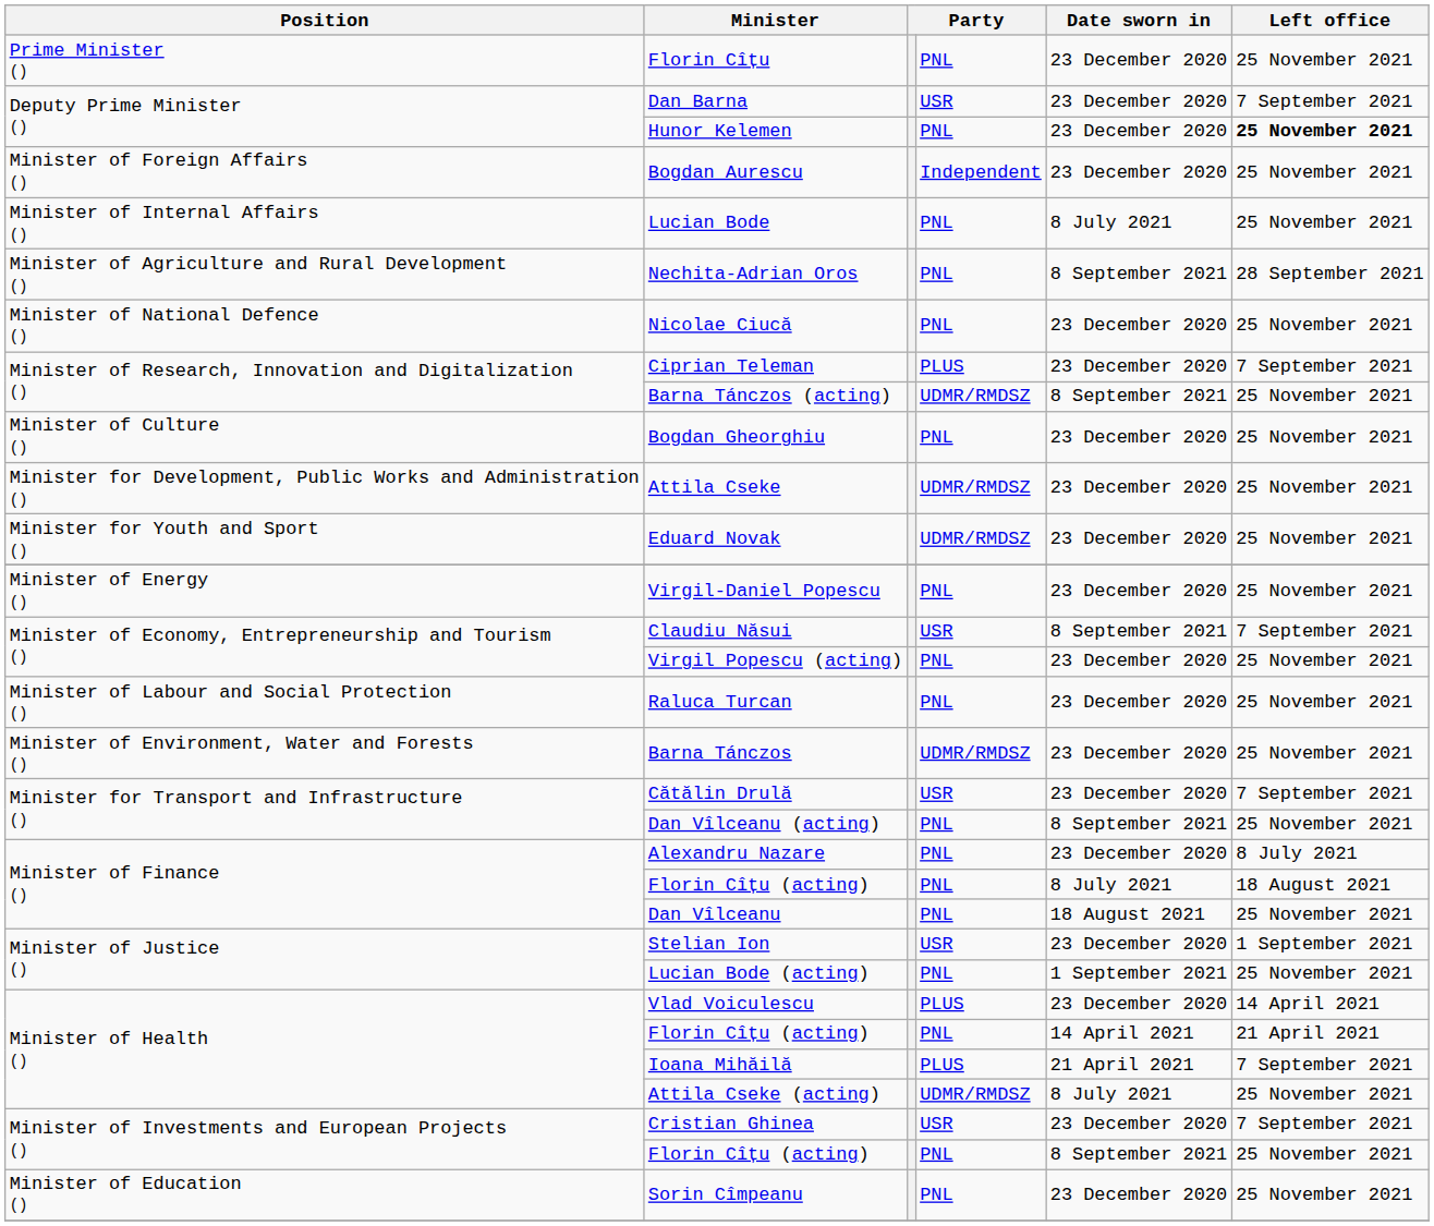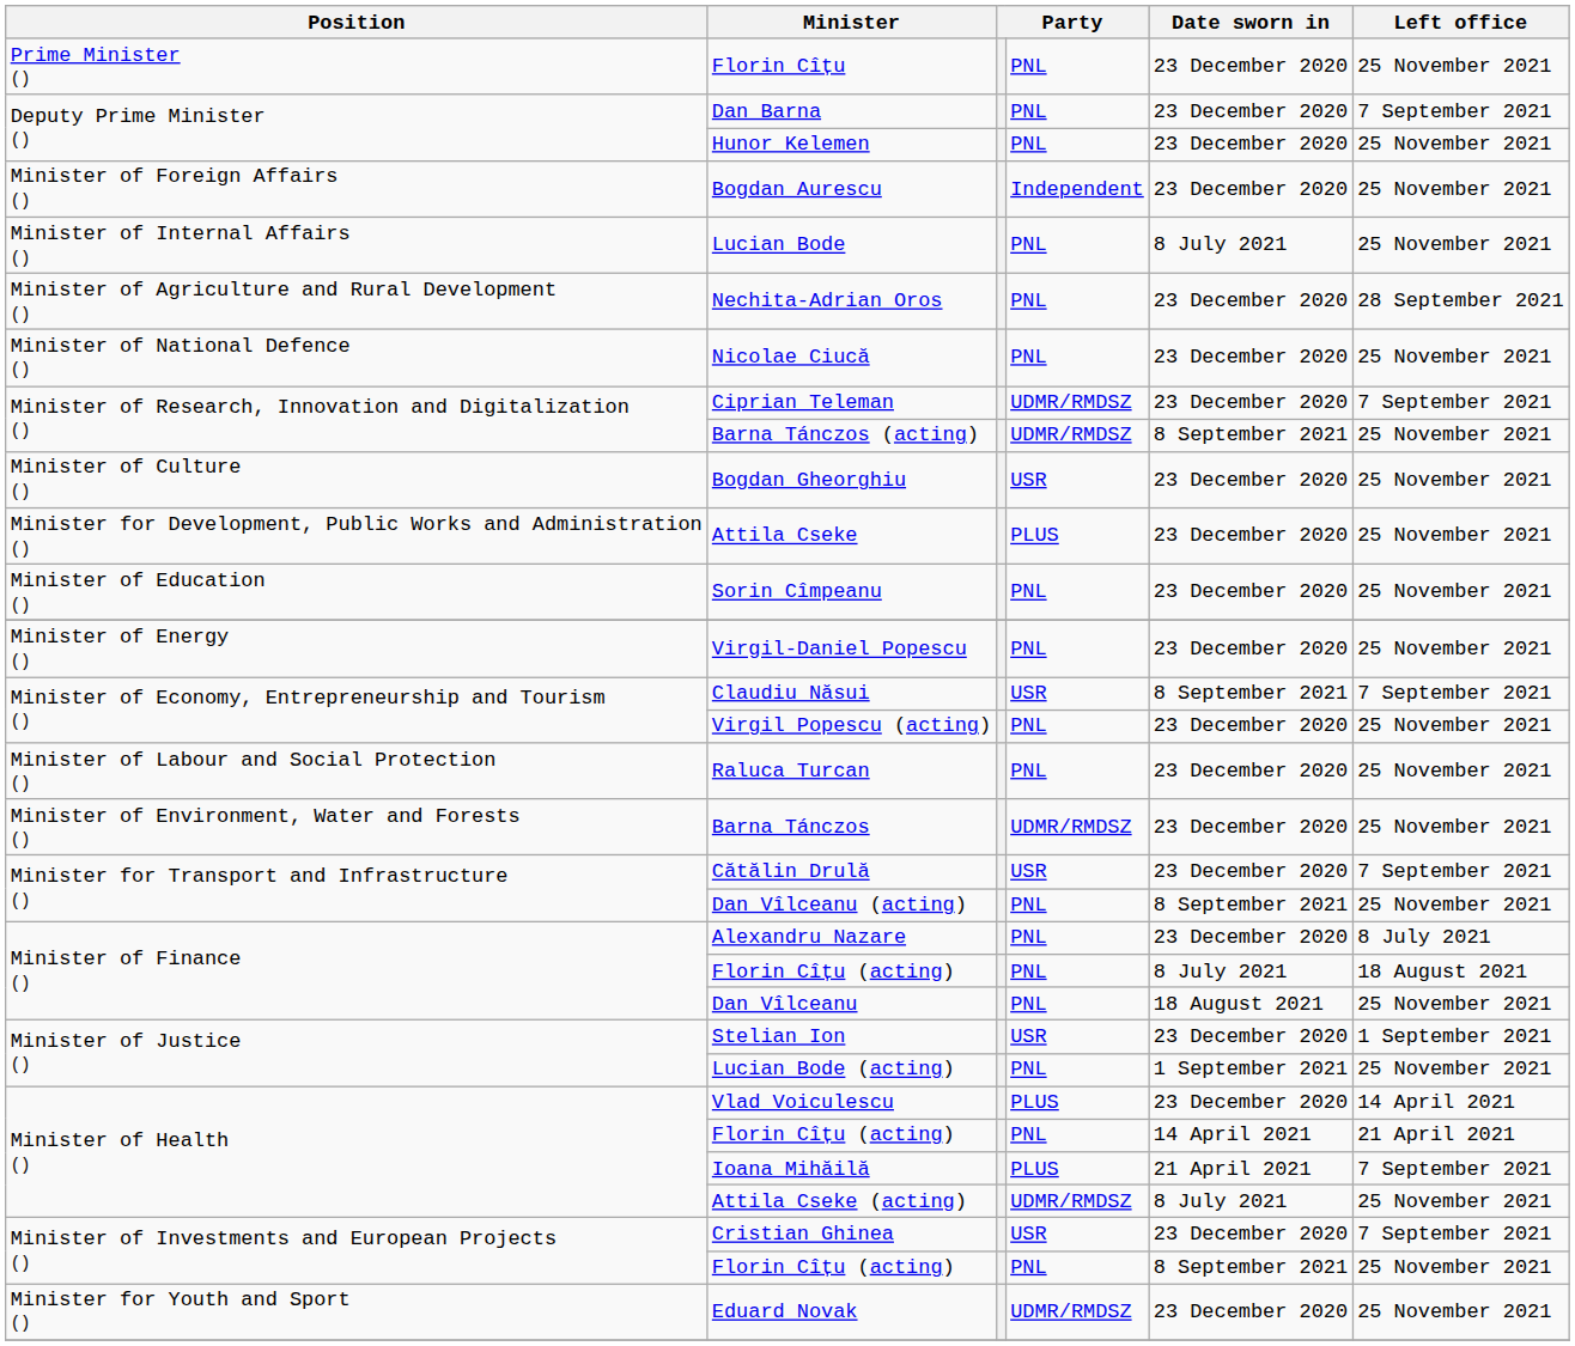Dan Barna | column 4: USR -> PNL
Hunor Kelemen | Left office: bold -> normal
Nechita-Adrian Oros | Date sworn in: 8 September 2021 -> 23 December 2020
Ciprian Teleman | column 4: PLUS -> UDMR/RMDSZ
Bogdan Gheorghiu | column 4: PNL -> USR
Attila Cseke | column 4: UDMR/RMDSZ -> PLUS
rows swapped: Sorin Cîmpeanu <-> Eduard Novak
